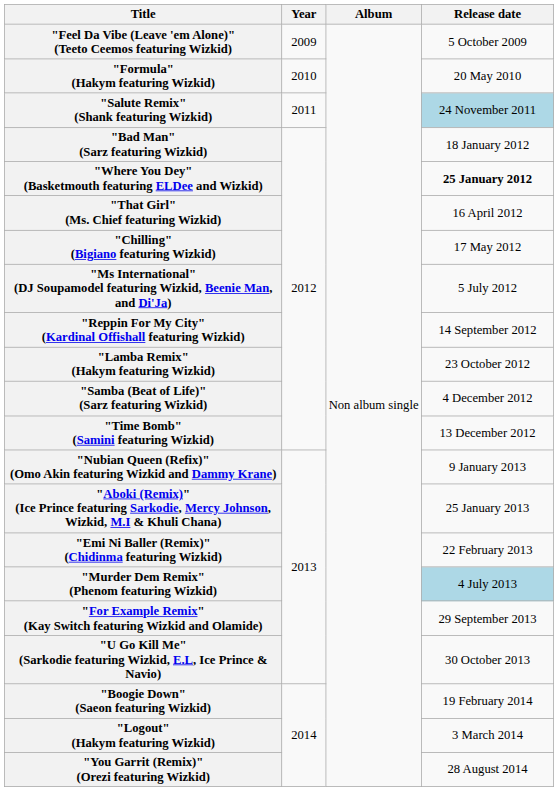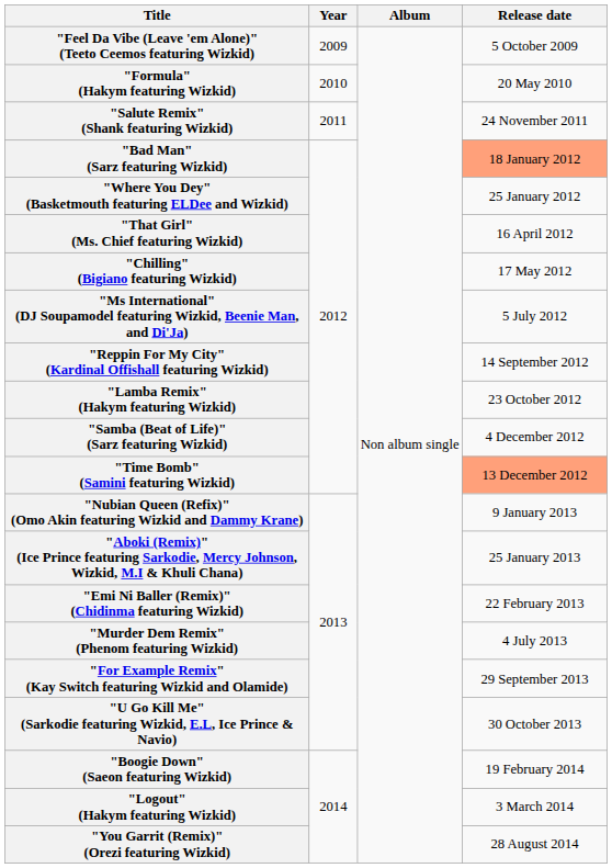"Salute Remix" (Shank featuring Wizkid) | Release date: lightblue background -> no background
"Bad Man" (Sarz featuring Wizkid) | Release date: no background -> lightsalmon background
"Where You Dey" (Basketmouth featuring ELDee and Wizkid) | Release date: bold -> normal
"Time Bomb" (Samini featuring Wizkid) | Release date: no background -> lightsalmon background
"Murder Dem Remix" (Phenom featuring Wizkid) | Release date: lightblue background -> no background
